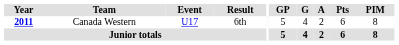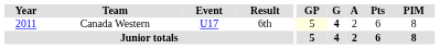Canada Western | Year: bold -> normal
Canada Western | GP: no background -> lightyellow background
Canada Western | G: normal -> bold
